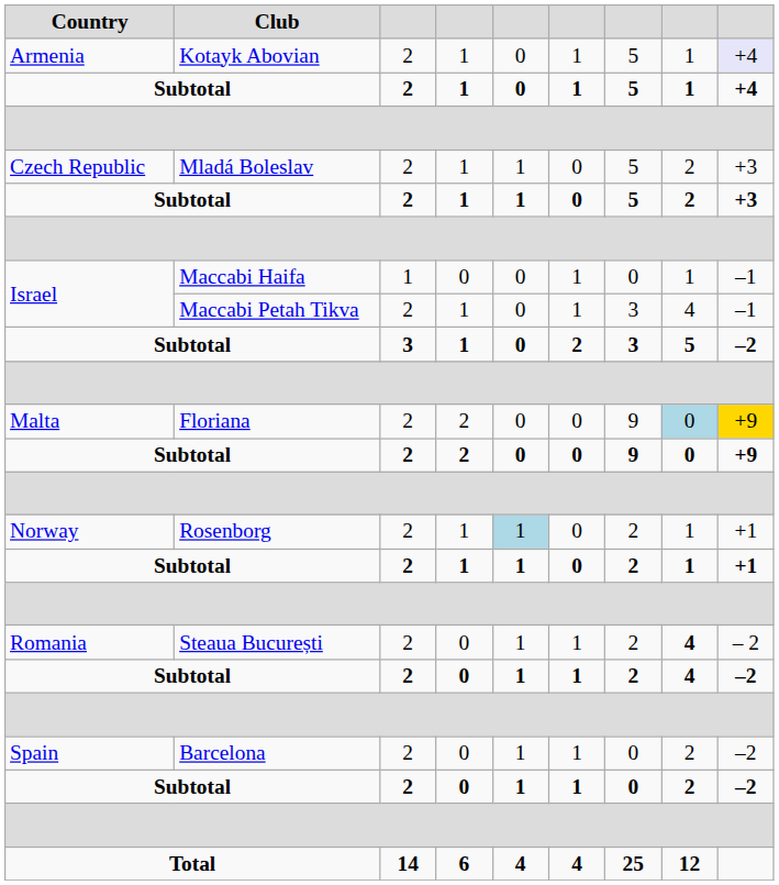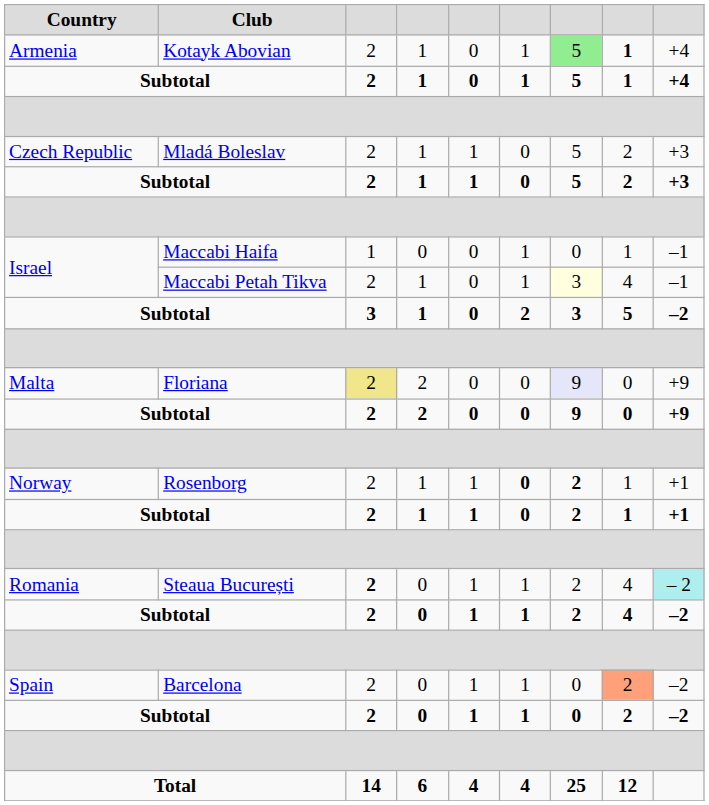Kotayk Abovian | column 7: no background -> lightgreen background
Kotayk Abovian | column 8: normal -> bold
Kotayk Abovian | column 9: lavender background -> no background
Maccabi Petah Tikva | column 7: no background -> lightyellow background
Floriana | column 3: no background -> khaki background
Floriana | column 7: no background -> lavender background
Floriana | column 8: lightblue background -> no background
Floriana | column 9: gold background -> no background
Rosenborg | column 5: lightblue background -> no background
Rosenborg | column 6: normal -> bold
Rosenborg | column 7: normal -> bold
Steaua București | column 3: normal -> bold
Steaua București | column 8: bold -> normal
Steaua București | column 9: no background -> paleturquoise background
Barcelona | column 8: no background -> lightsalmon background
